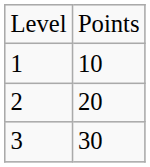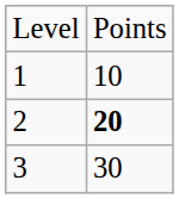2 | column 2: normal -> bold
